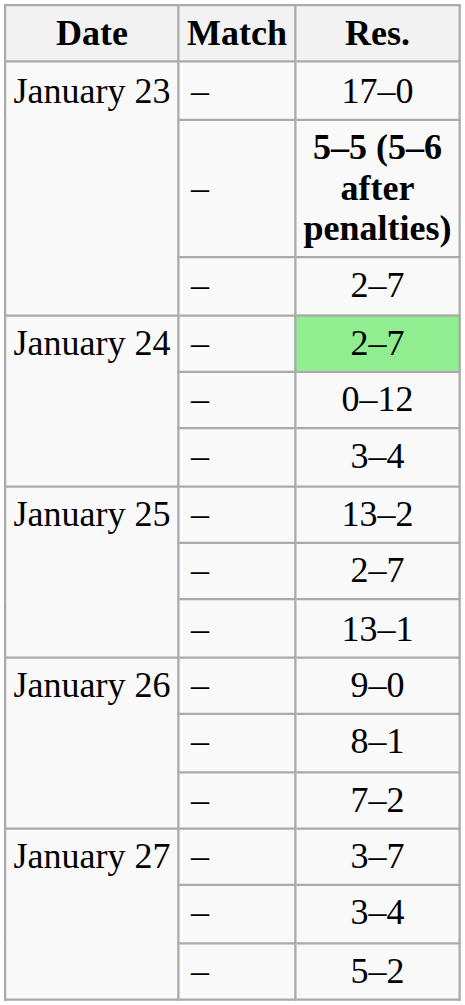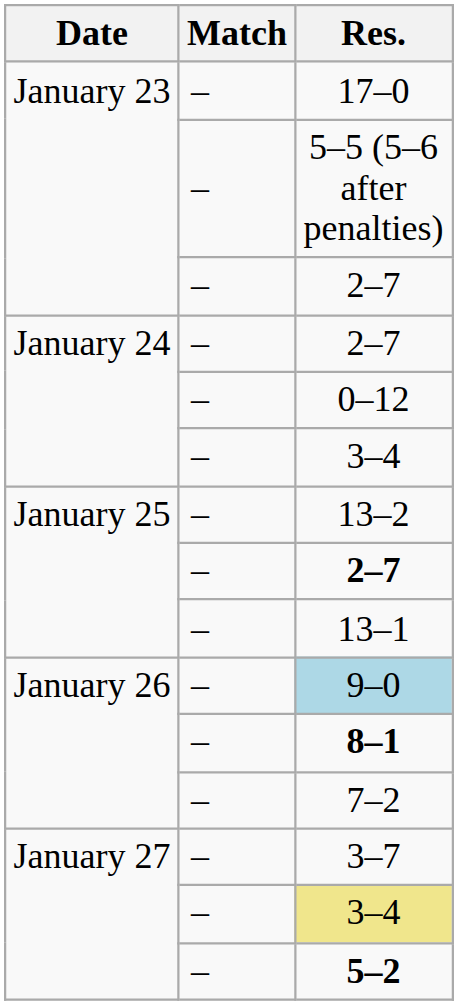5–5 (5–6 after penalties) | Res.: bold -> normal
January 24 / 2–7 | Res.: lightgreen background -> no background
January 25 / 2–7 | Res.: normal -> bold
9–0 | Res.: no background -> lightblue background
8–1 | Res.: normal -> bold
January 27 / 3–4 | Res.: no background -> khaki background
5–2 | Res.: normal -> bold
